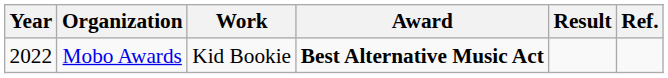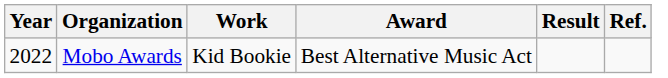Mobo Awards | Award: bold -> normal
